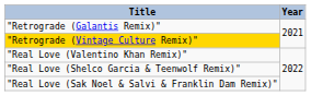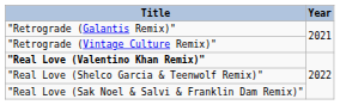"Retrograde (Vintage Culture Remix)" | Title: gold background -> no background
"Real Love (Valentino Khan Remix)" | Title: normal -> bold
